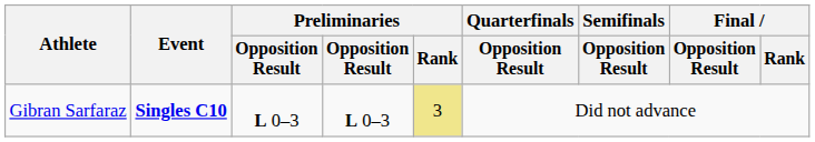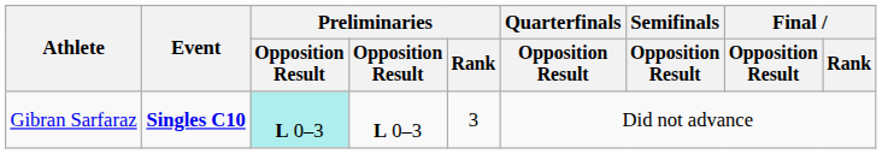Gibran Sarfaraz | column 3: no background -> paleturquoise background
Gibran Sarfaraz | Preliminaries / Rank: khaki background -> no background
